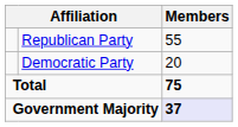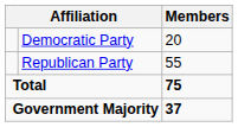rows swapped: Republican Party <-> Democratic Party
Government Majority | Members: lavender background -> no background
